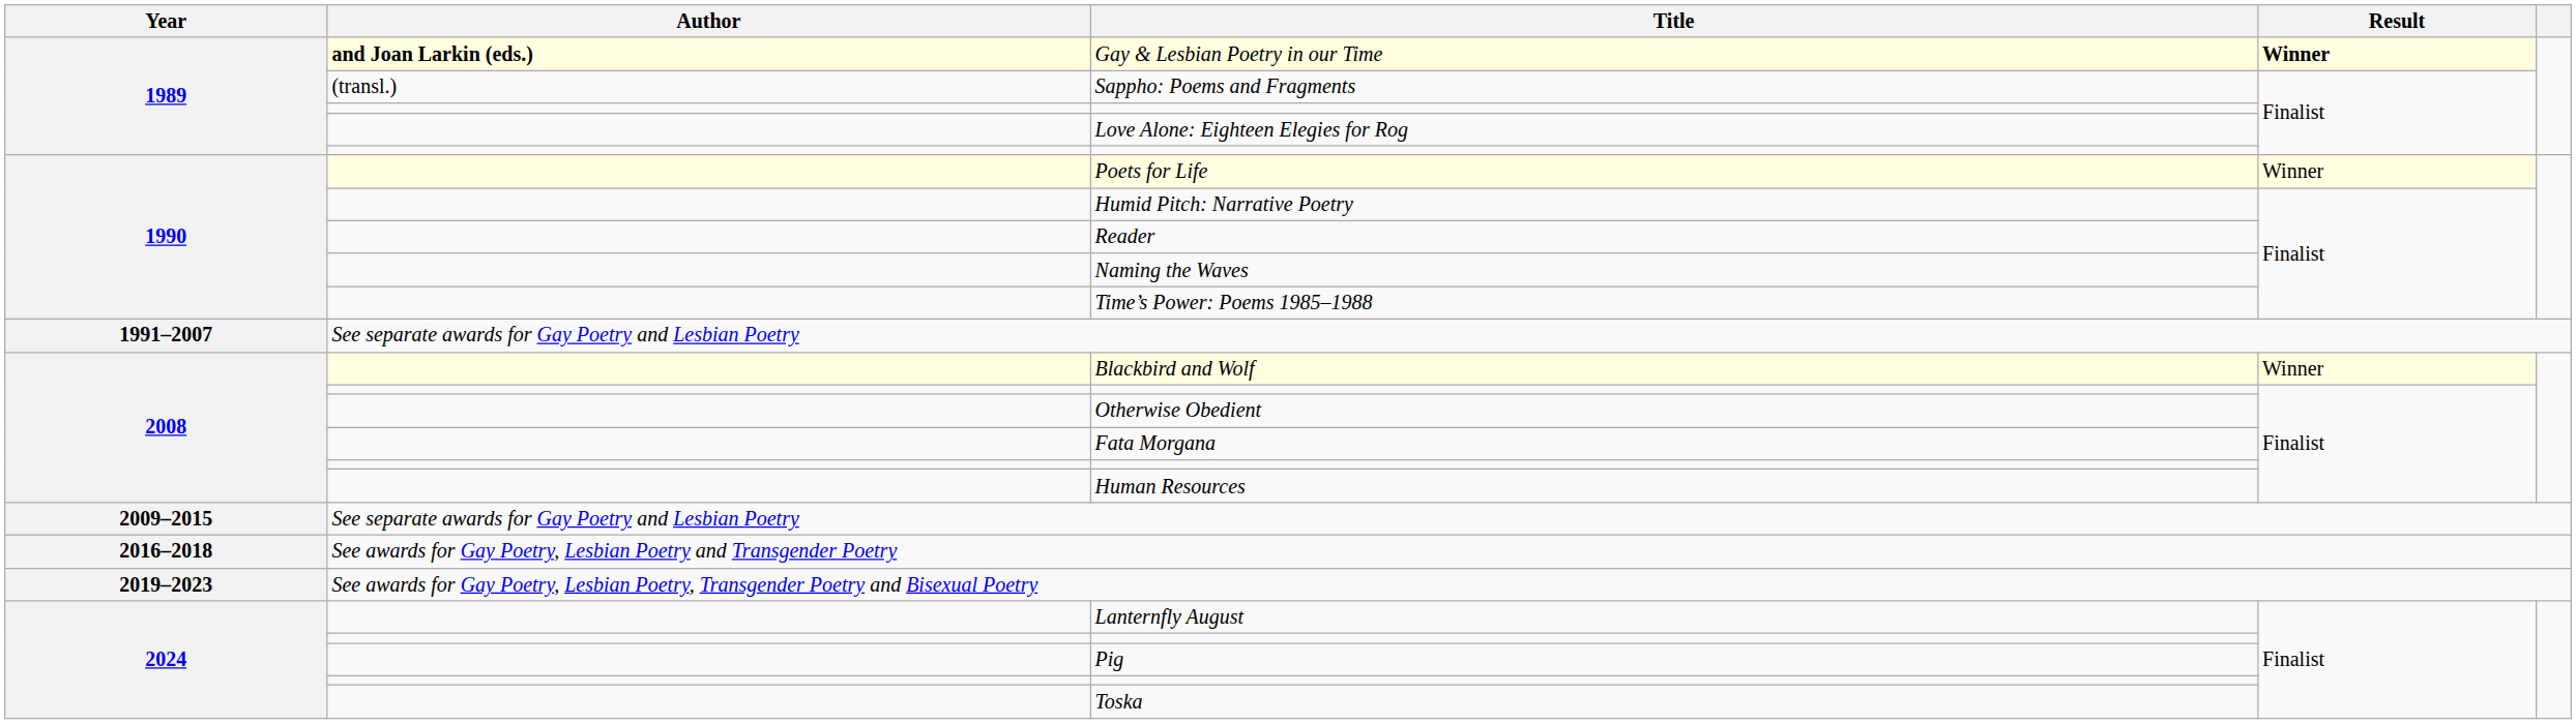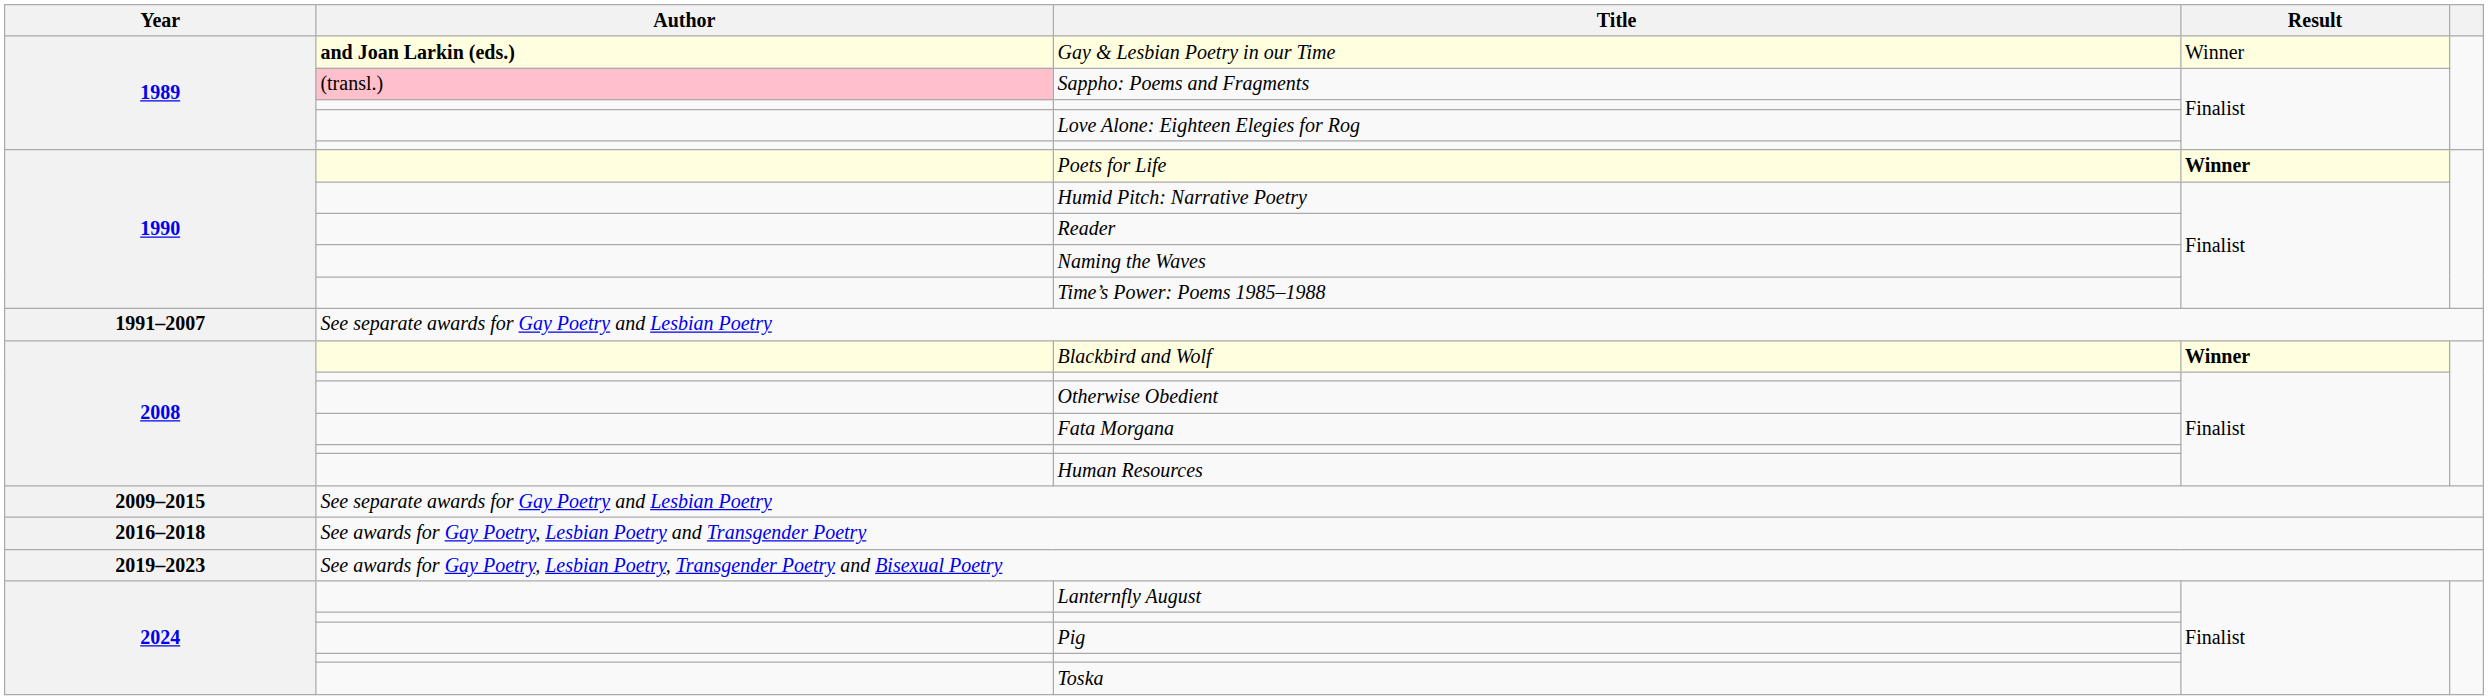Gay & Lesbian Poetry in our Time | Result: bold -> normal
Sappho: Poems and Fragments | Author: no background -> pink background
Poets for Life | Result: normal -> bold
Blackbird and Wolf | Result: normal -> bold
